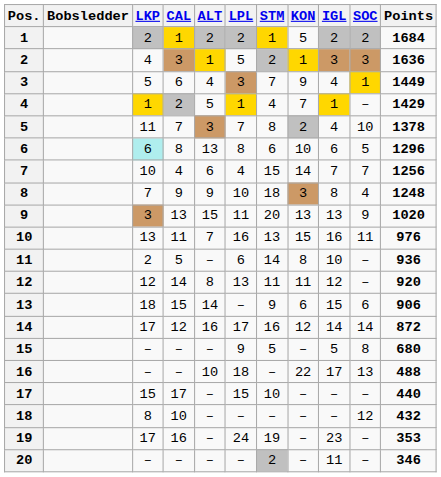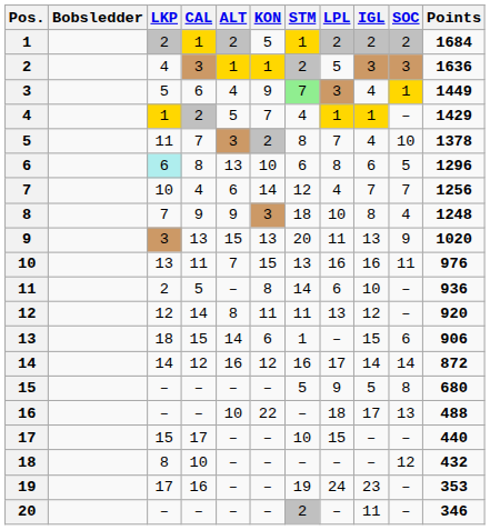columns swapped: KON <-> LPL
row 4 | STM: no background -> lightgreen background
row 8 | STM: 15 -> 12
row 14 | STM: 9 -> 1
row 15 | LKP: 17 -> 14
